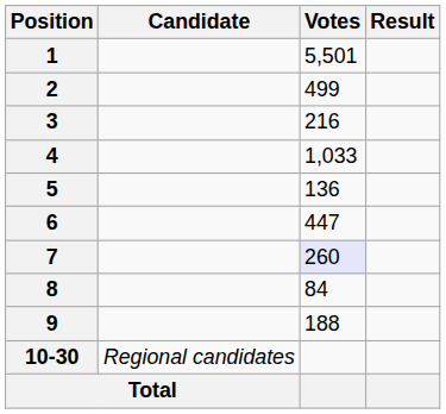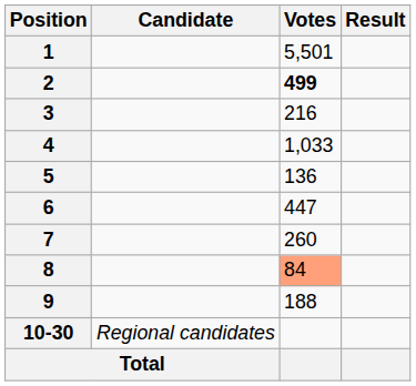2 | Votes: normal -> bold
7 | Votes: lavender background -> no background
8 | Votes: no background -> lightsalmon background
